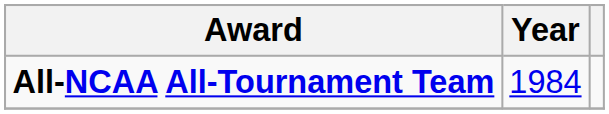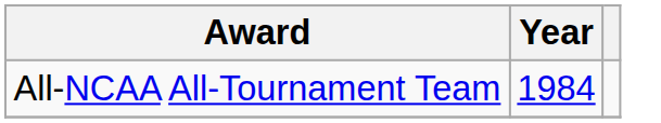row 2 | Award: bold -> normal
